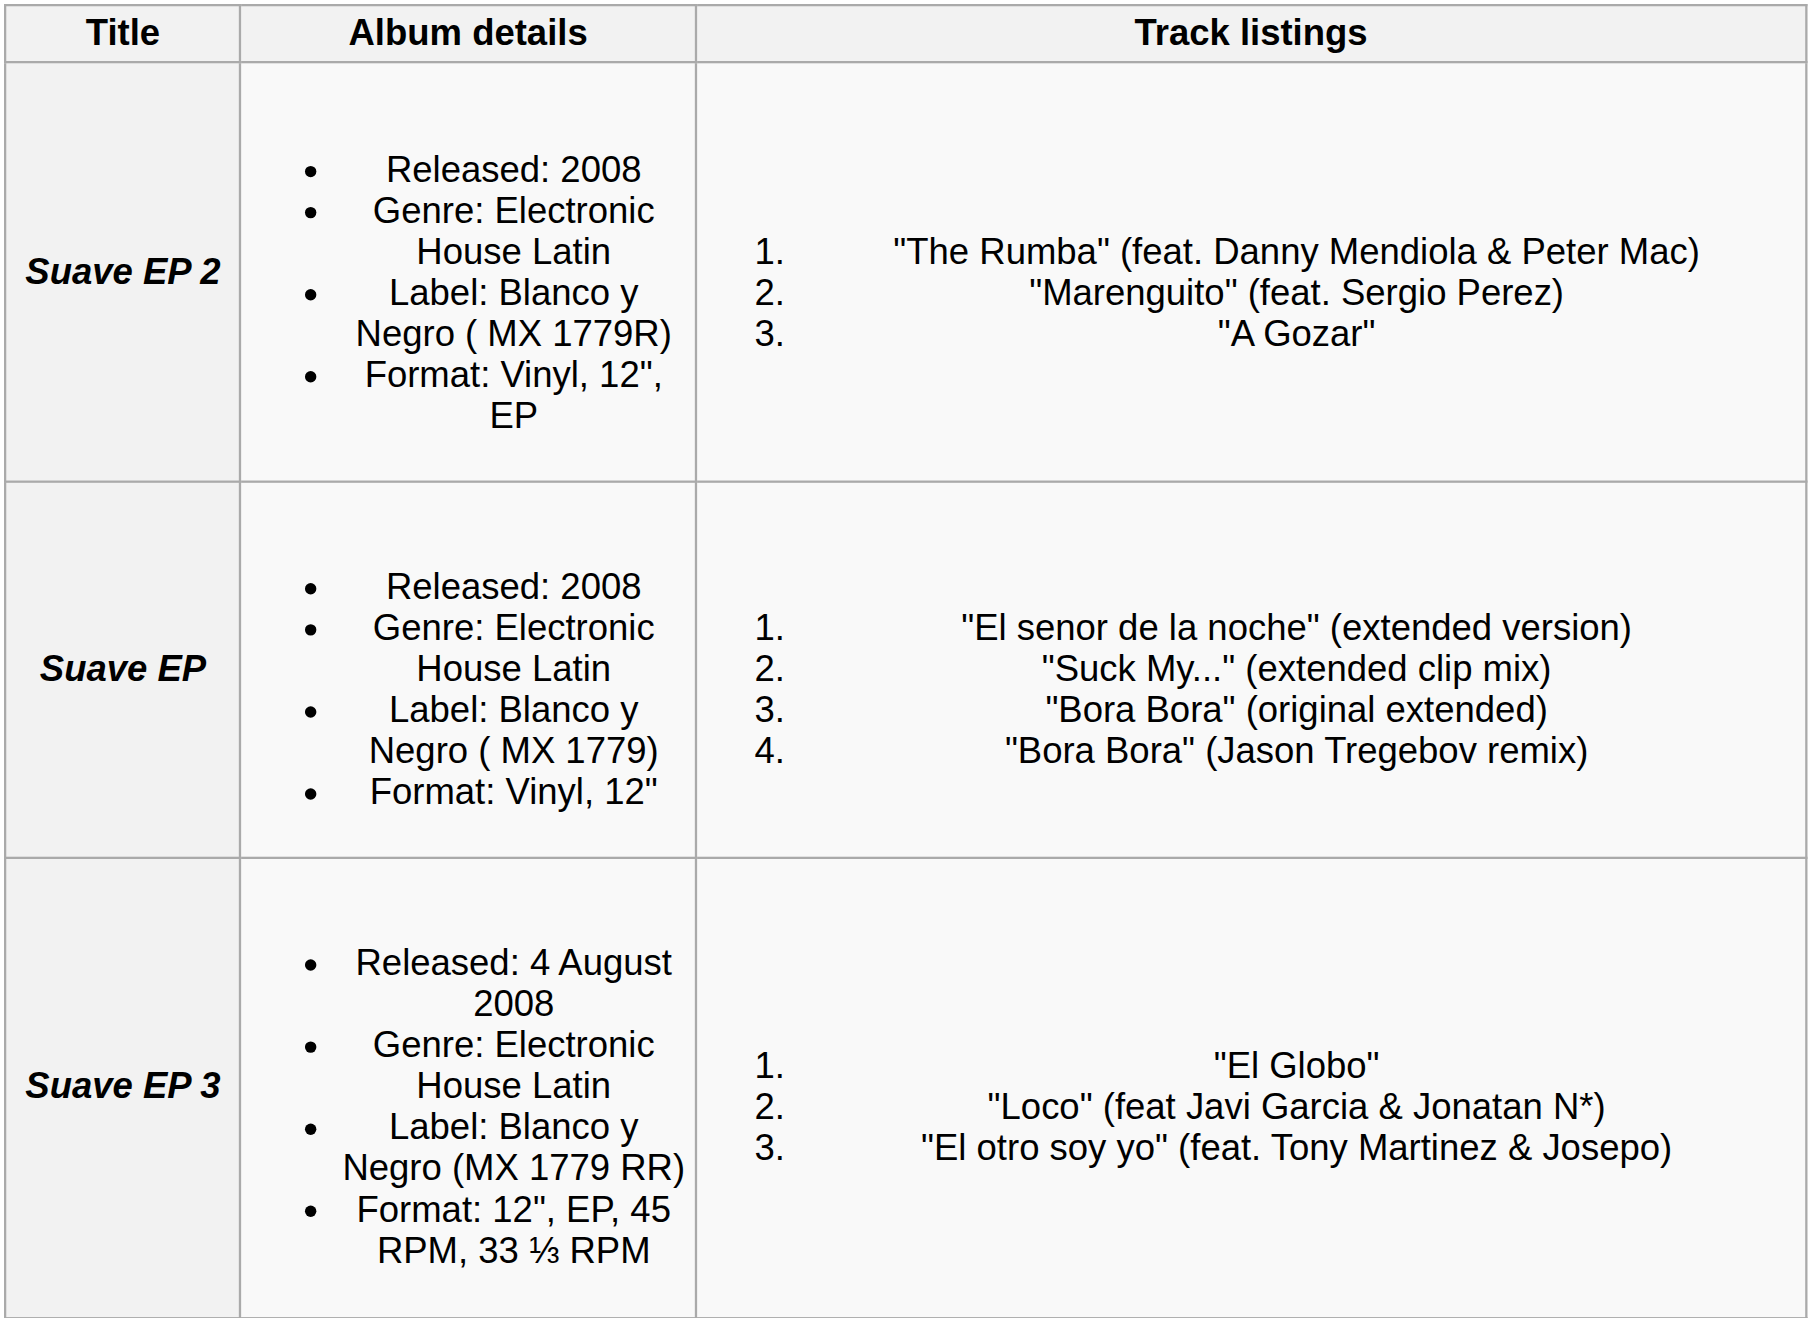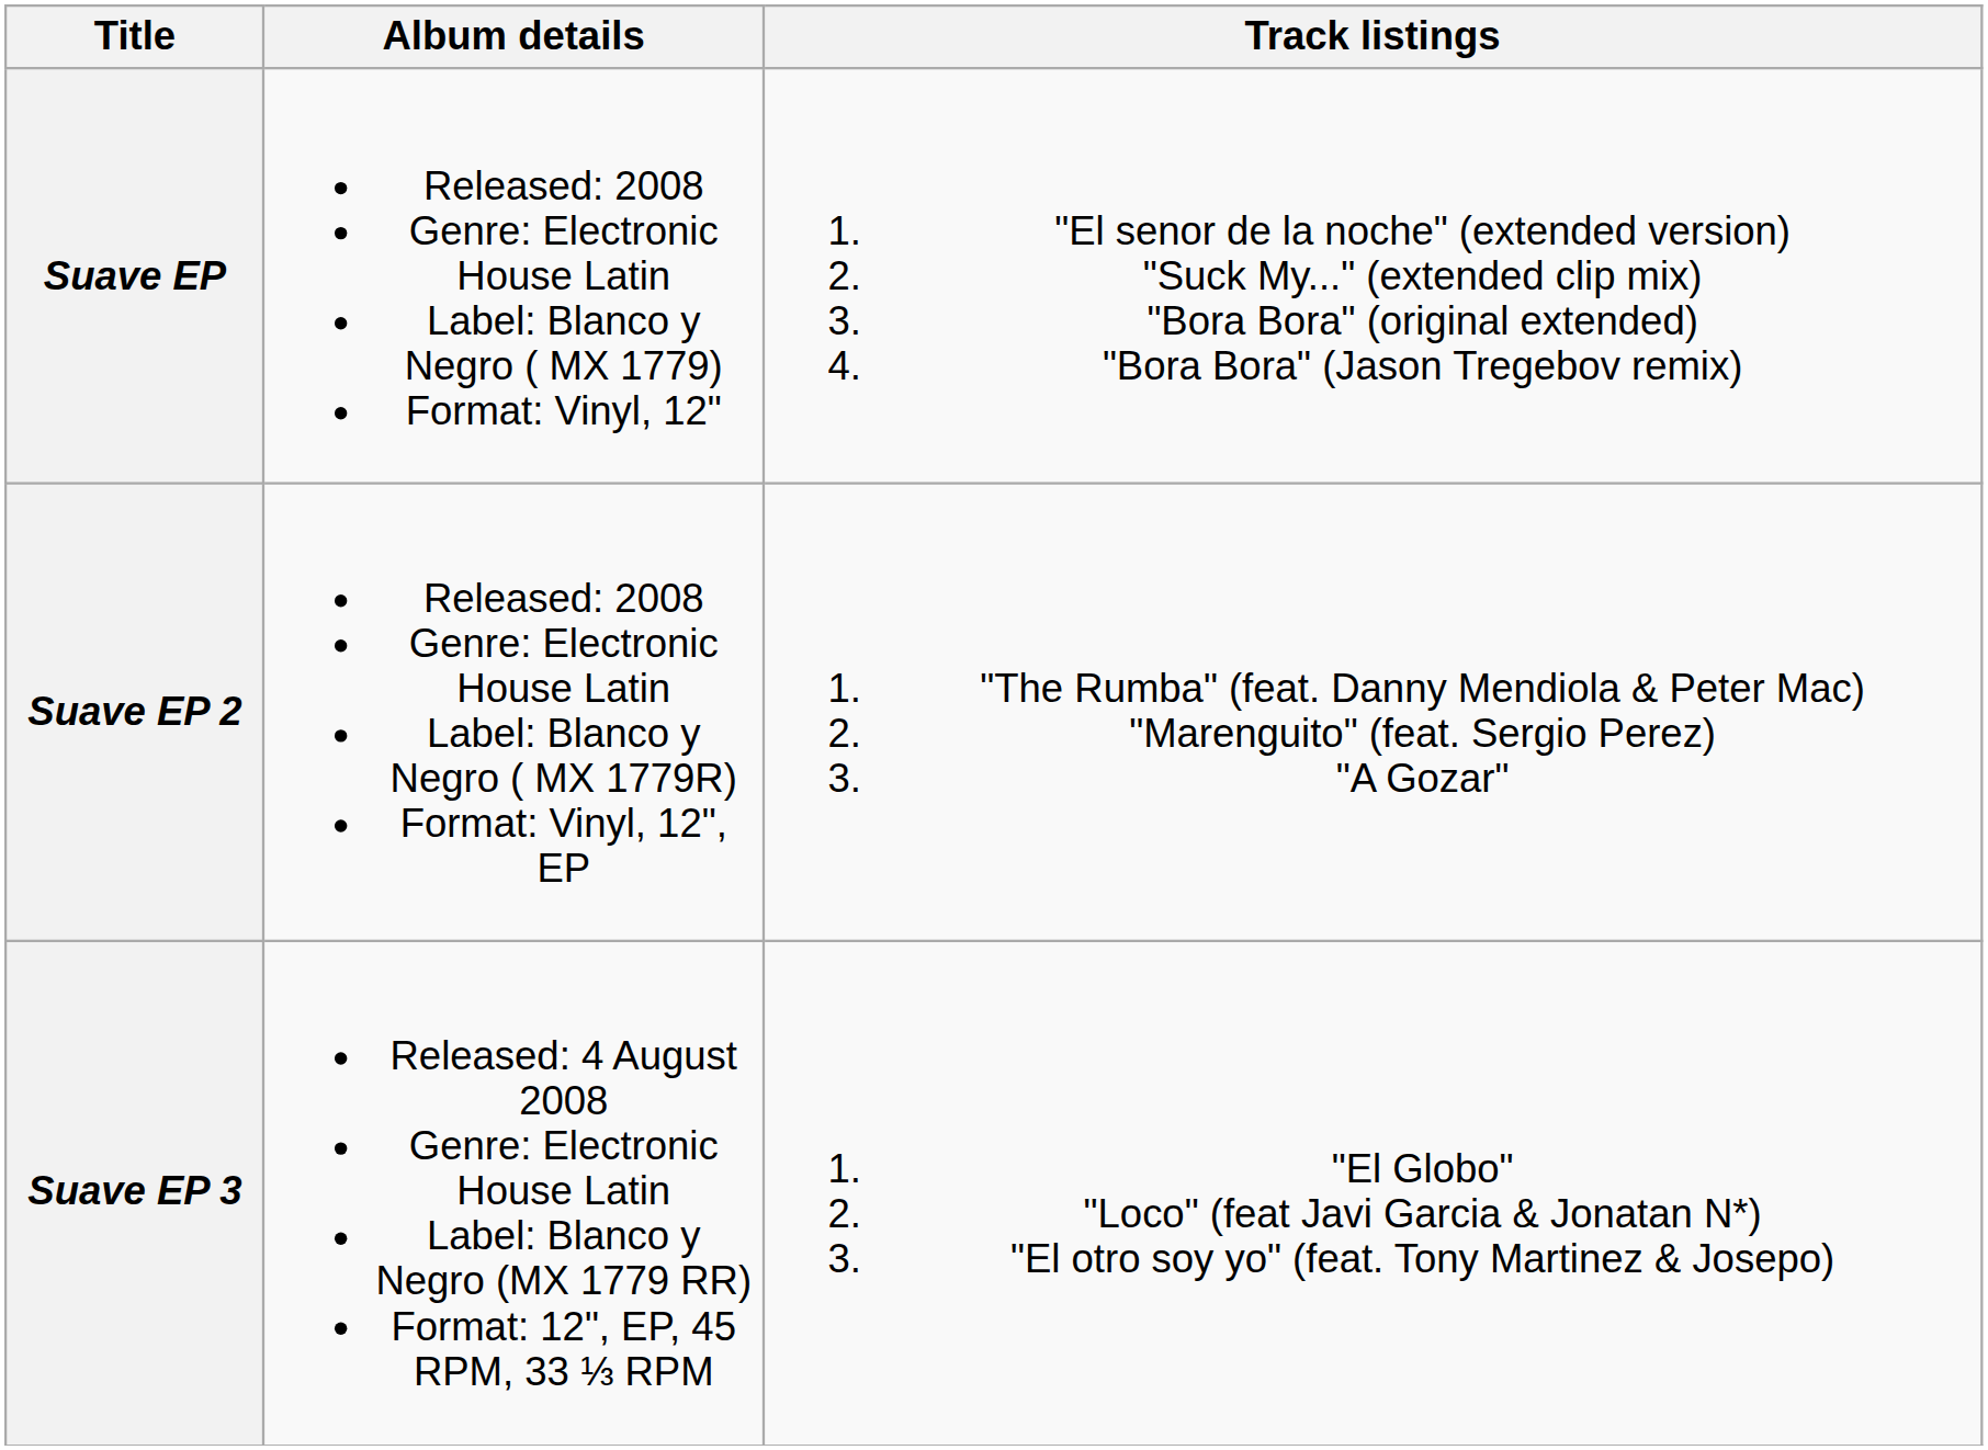rows swapped: Suave EP <-> Suave EP 2
